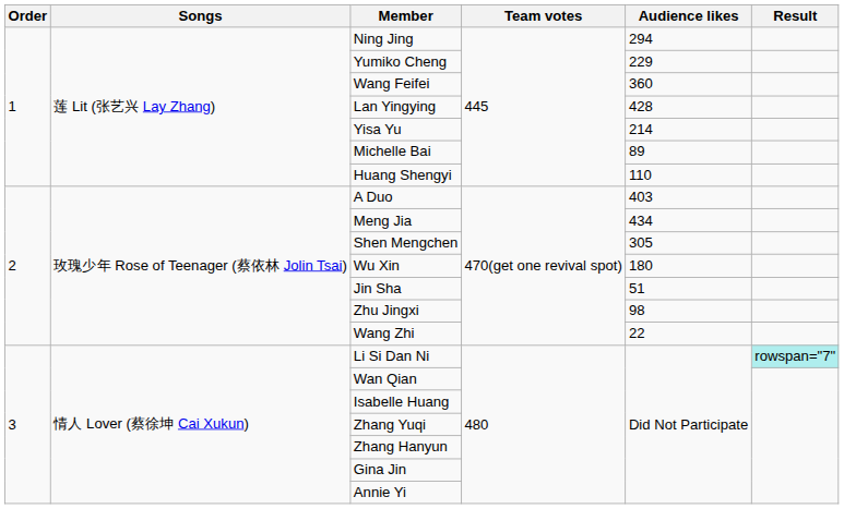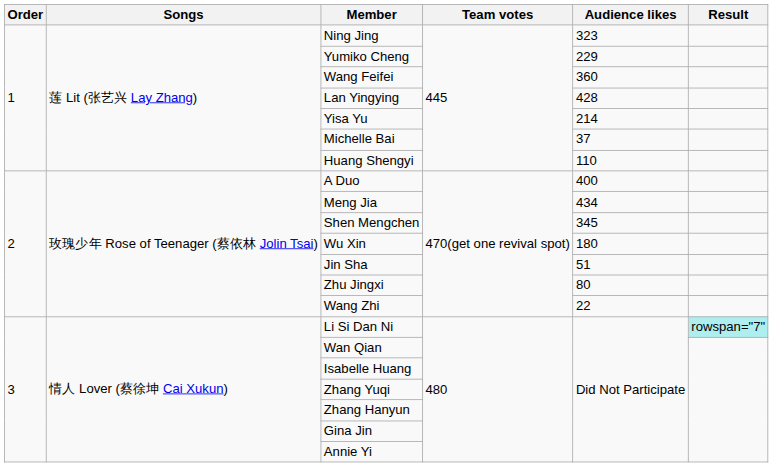Ning Jing | Audience likes: 294 -> 323
Michelle Bai | Audience likes: 89 -> 37
A Duo | Audience likes: 403 -> 400
Shen Mengchen | Audience likes: 305 -> 345
Zhu Jingxi | Audience likes: 98 -> 80
